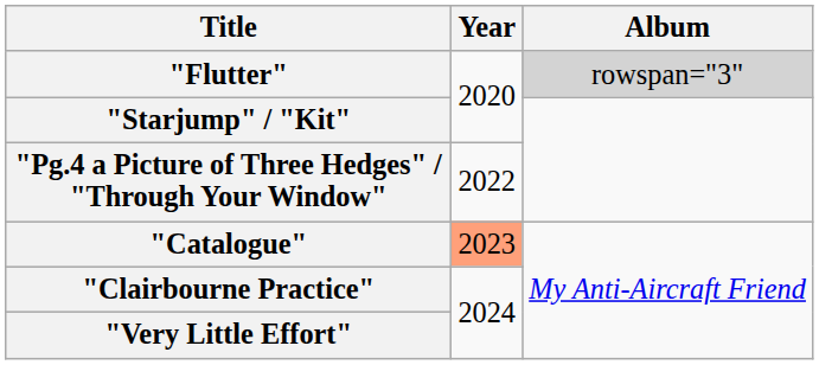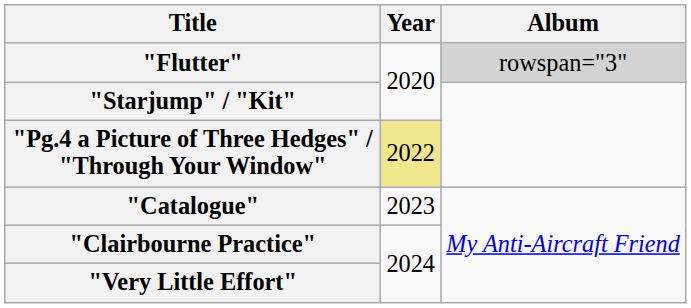"Pg.4 a Picture of Three Hedges" / "Through Your Window" | Year: no background -> khaki background
"Catalogue" | Year: lightsalmon background -> no background
